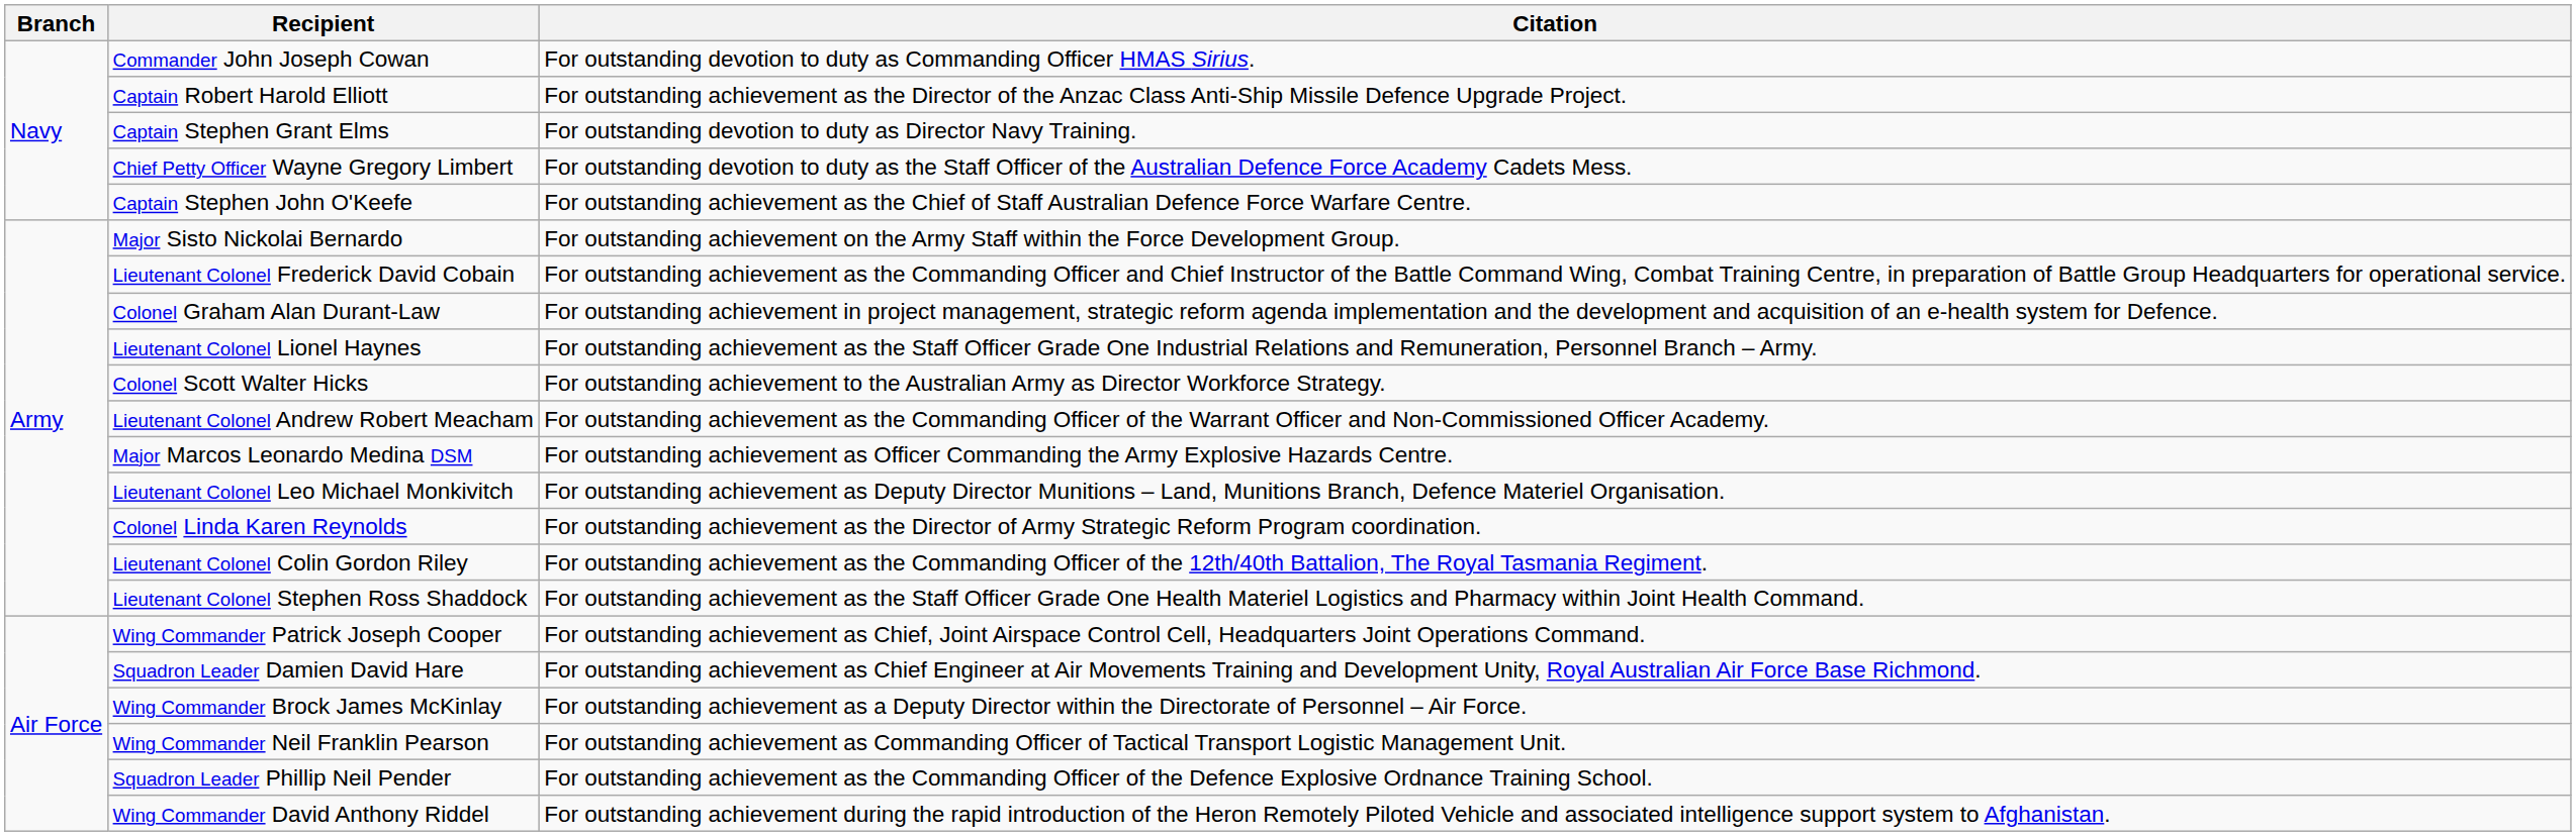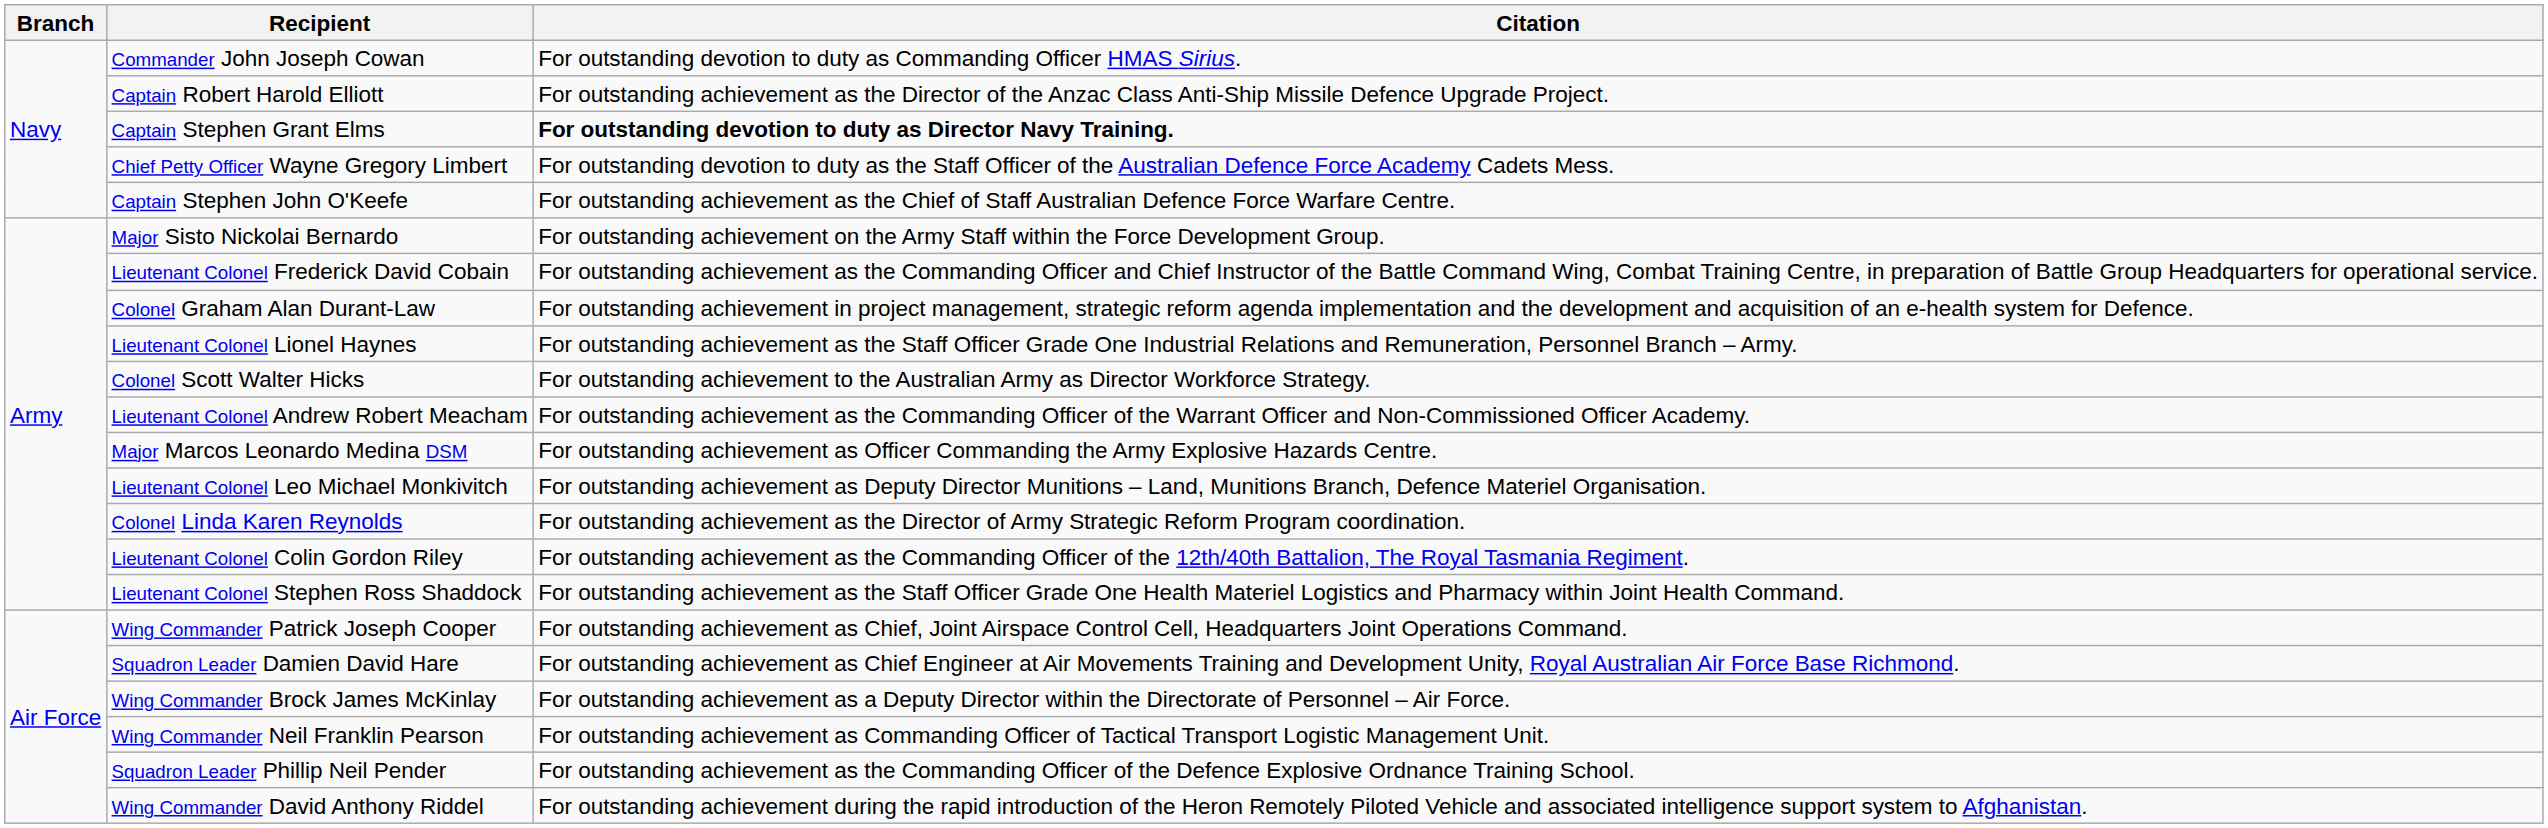Captain Stephen Grant Elms | Citation: normal -> bold
